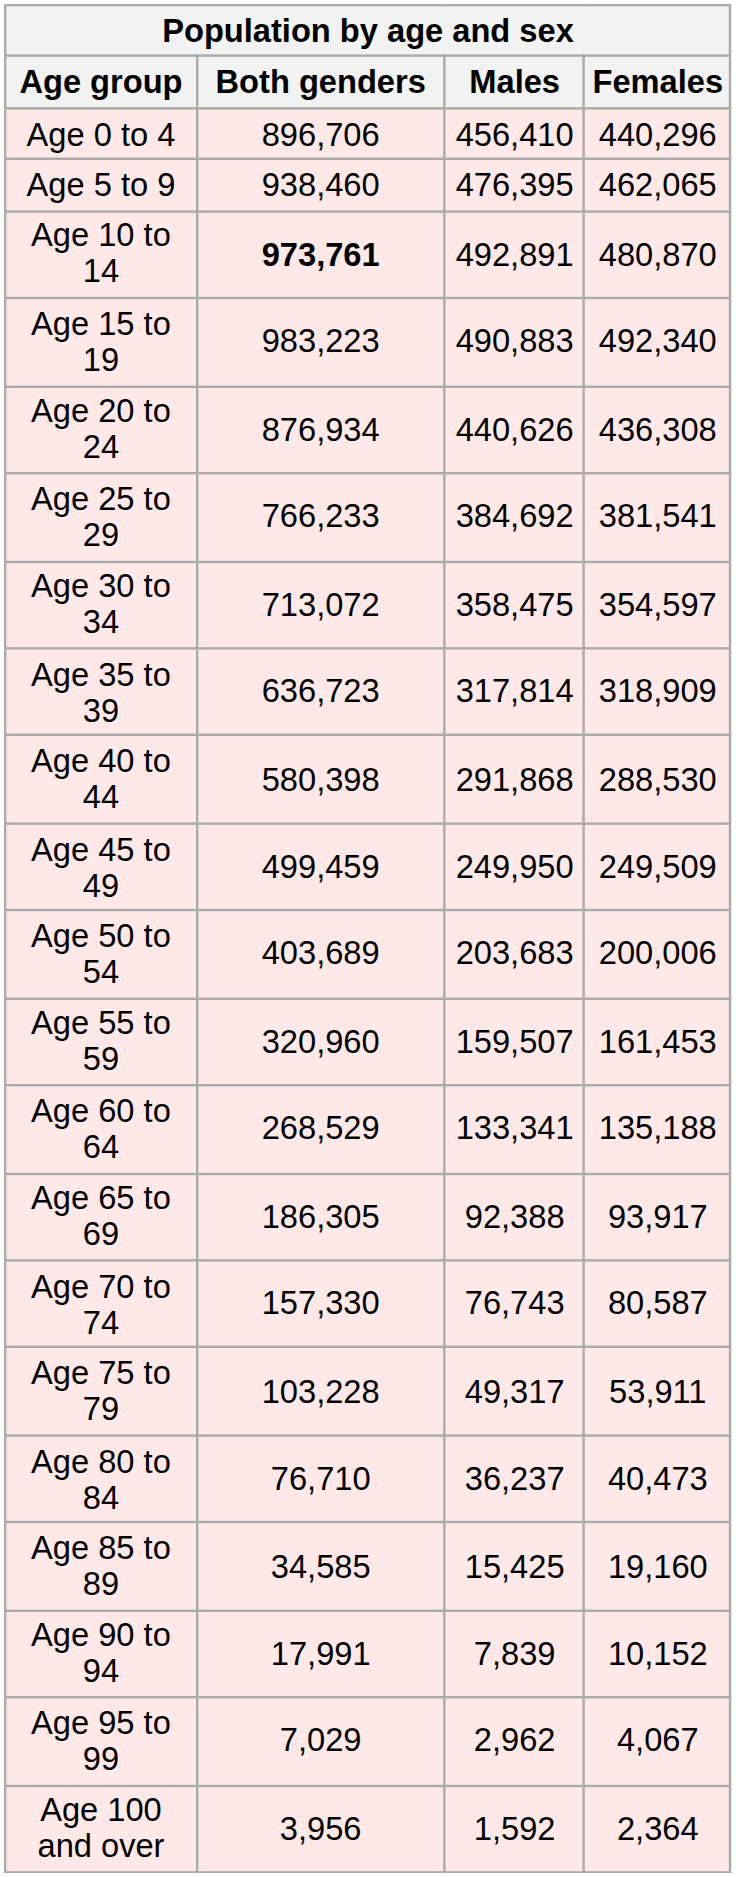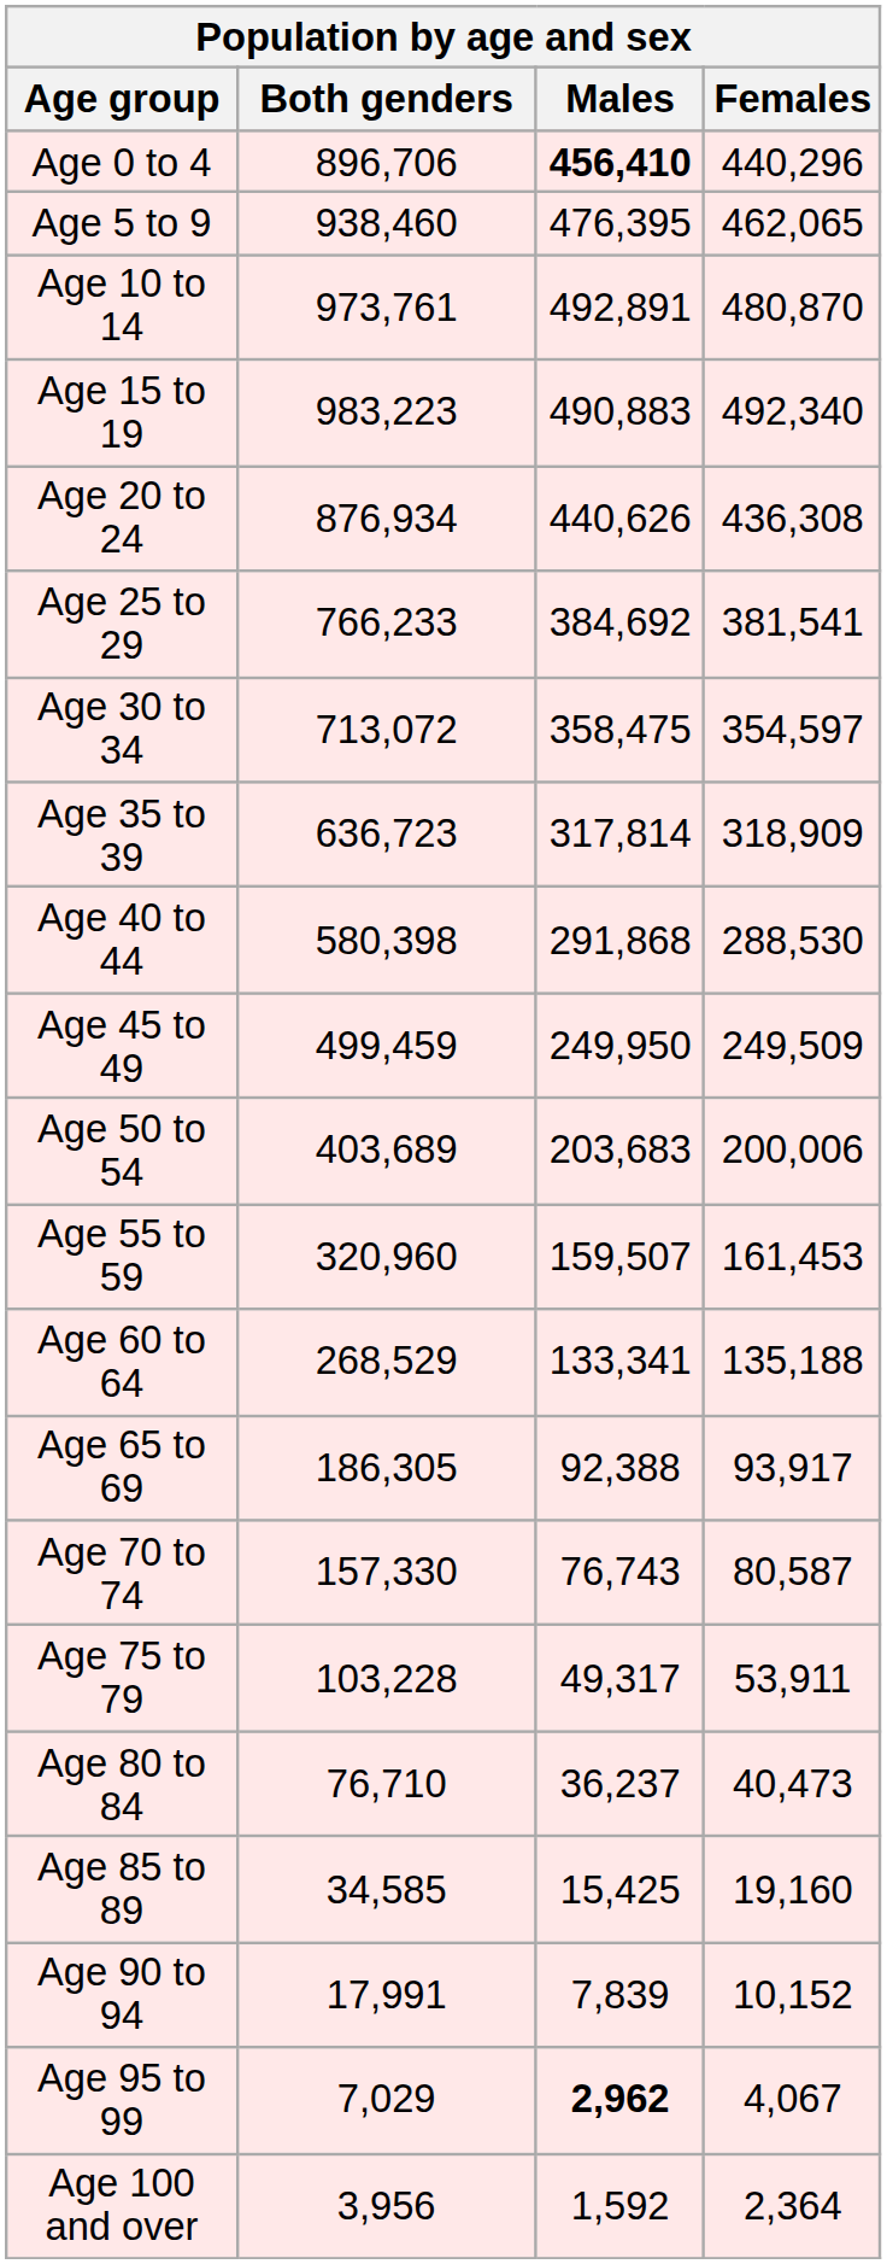Age 0 to 4 | Males: normal -> bold
Age 10 to 14 | Both genders: bold -> normal
Age 95 to 99 | Males: normal -> bold
